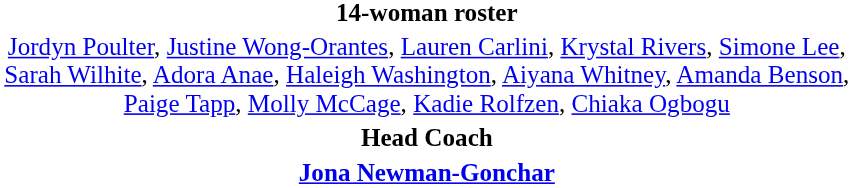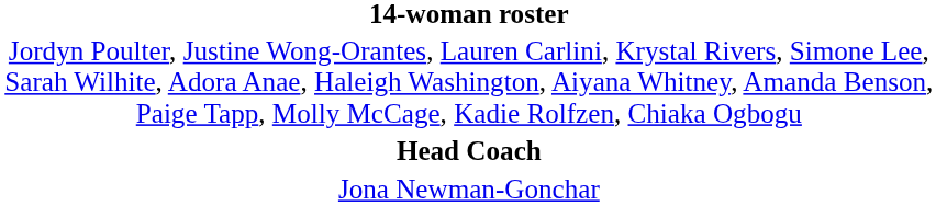row 4 | column 1: bold -> normal
